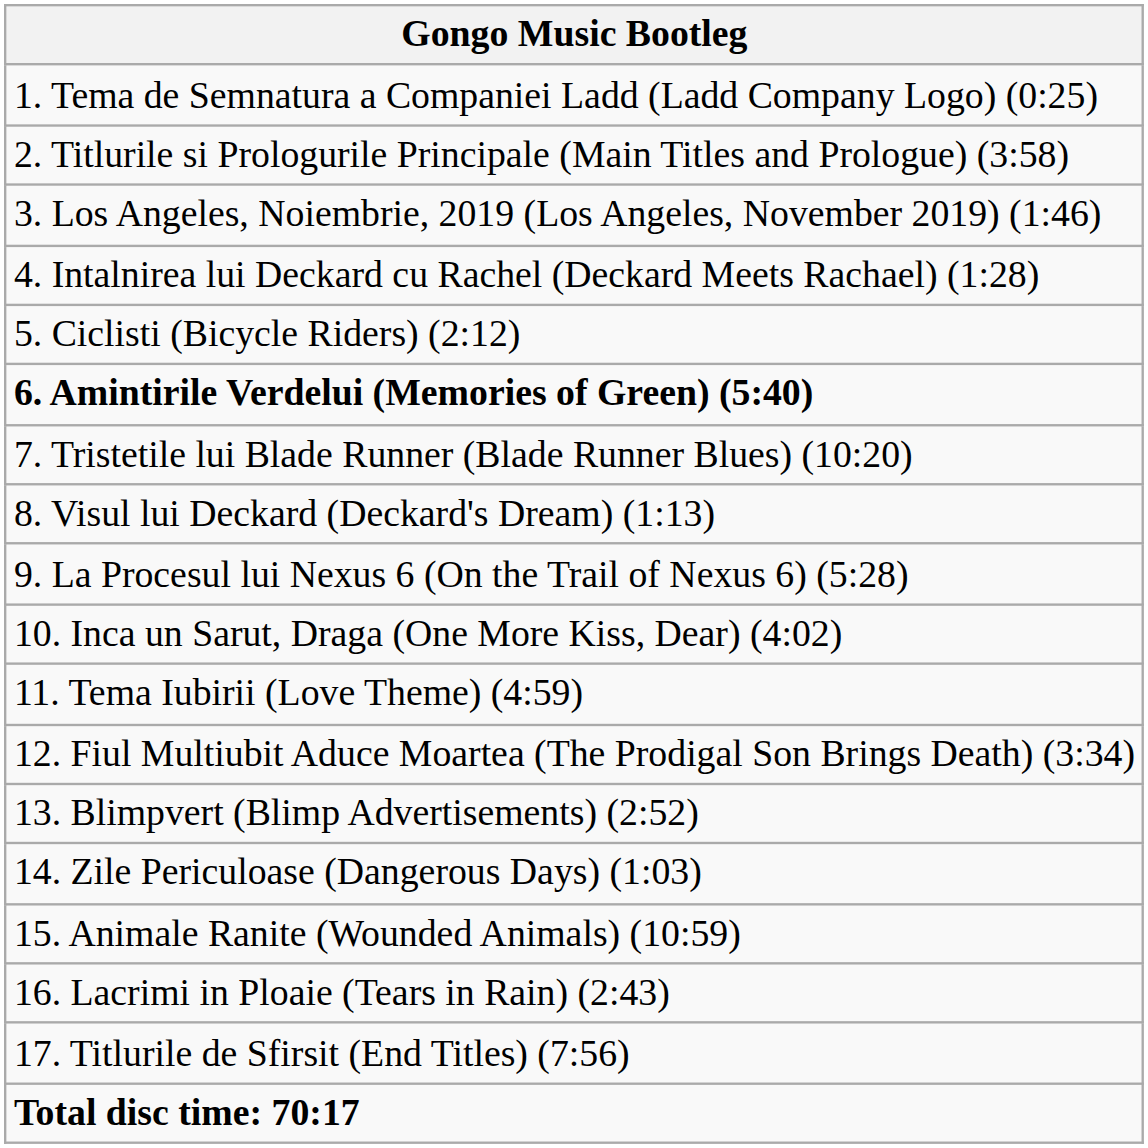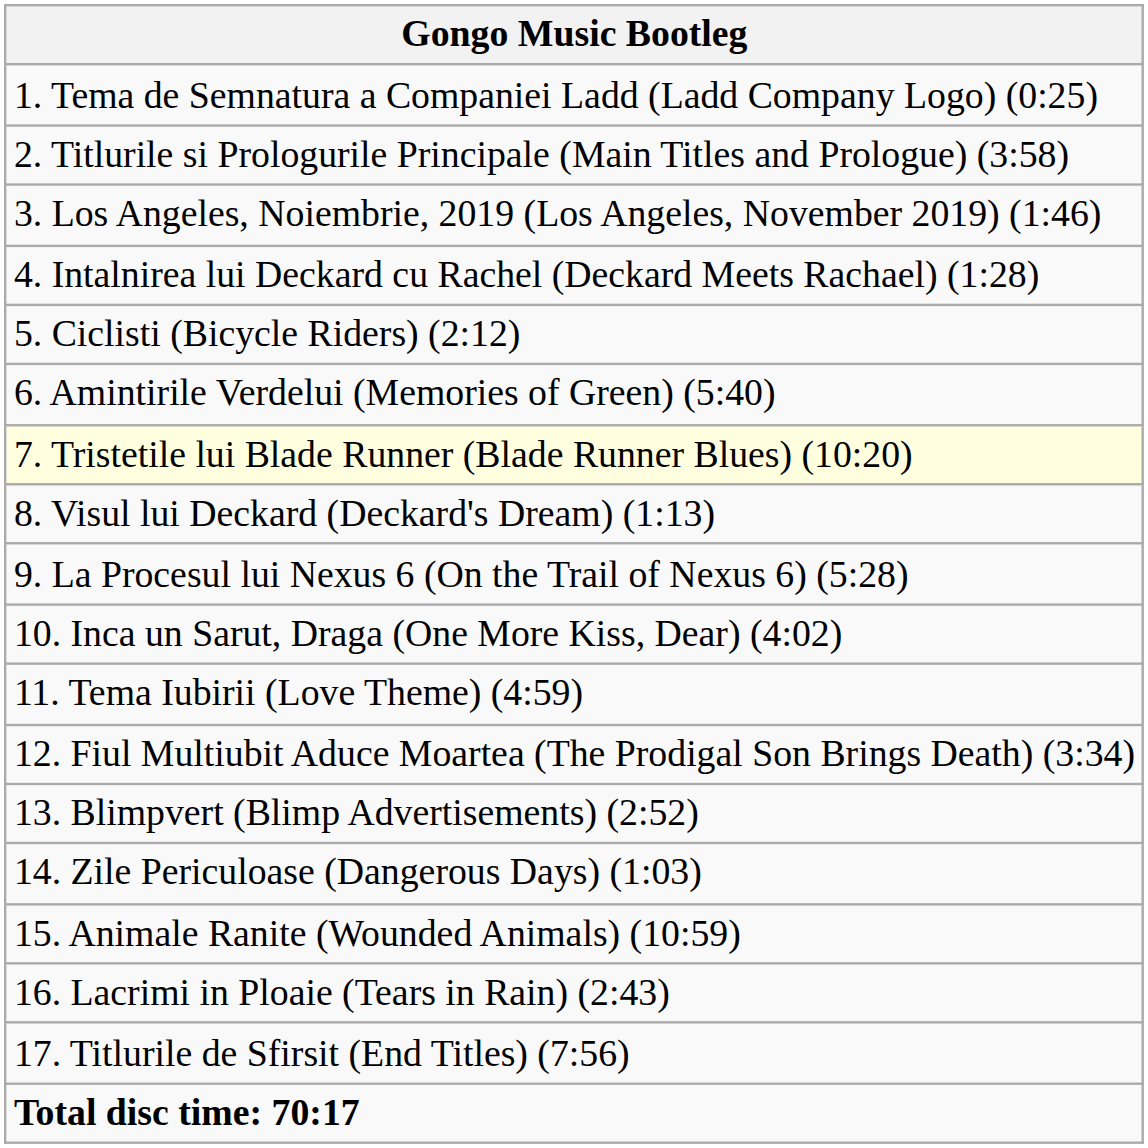row 7 | column 1: bold -> normal
row 8 | column 1: no background -> lightyellow background
